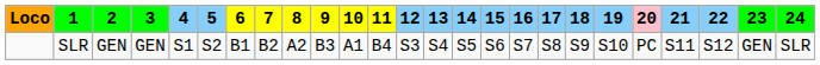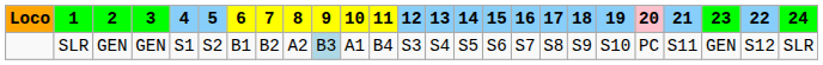columns swapped: 22 <-> 23
row 2 | 9: no background -> lightblue background
